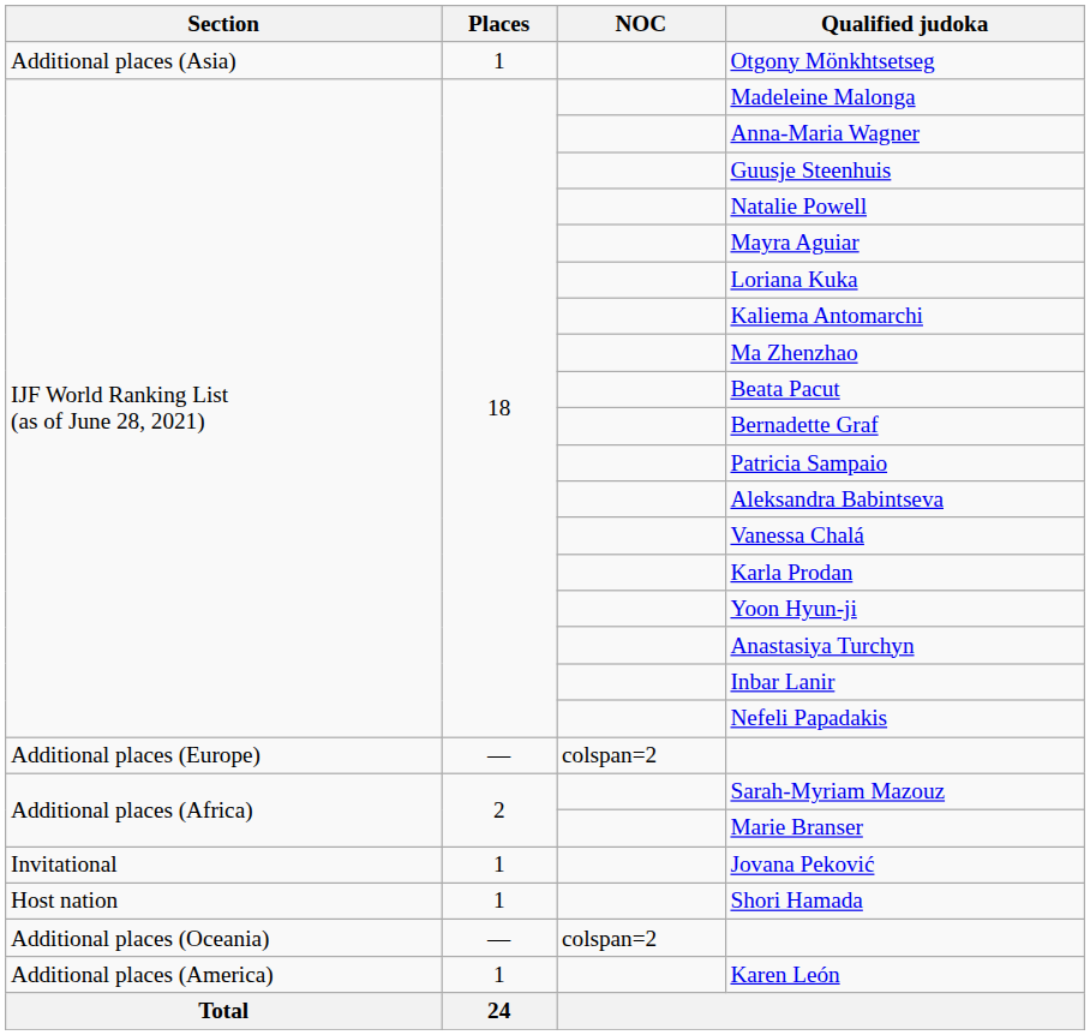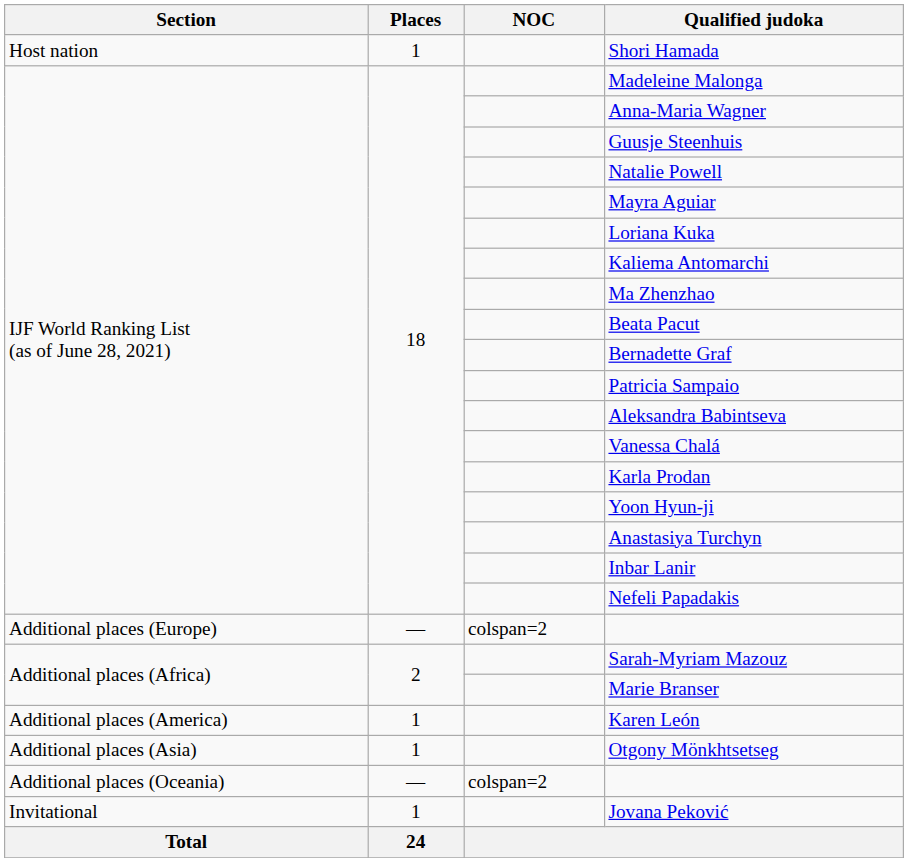rows swapped: Shori Hamada <-> Otgony Mönkhtsetseg
rows swapped: Karen León <-> Jovana Peković
